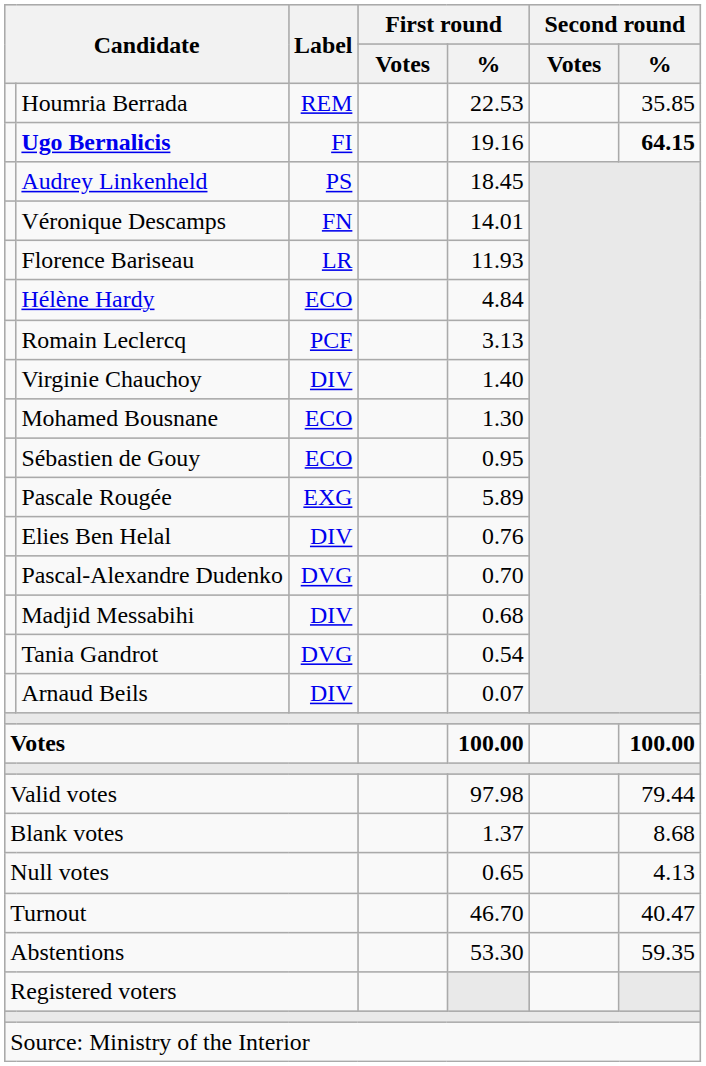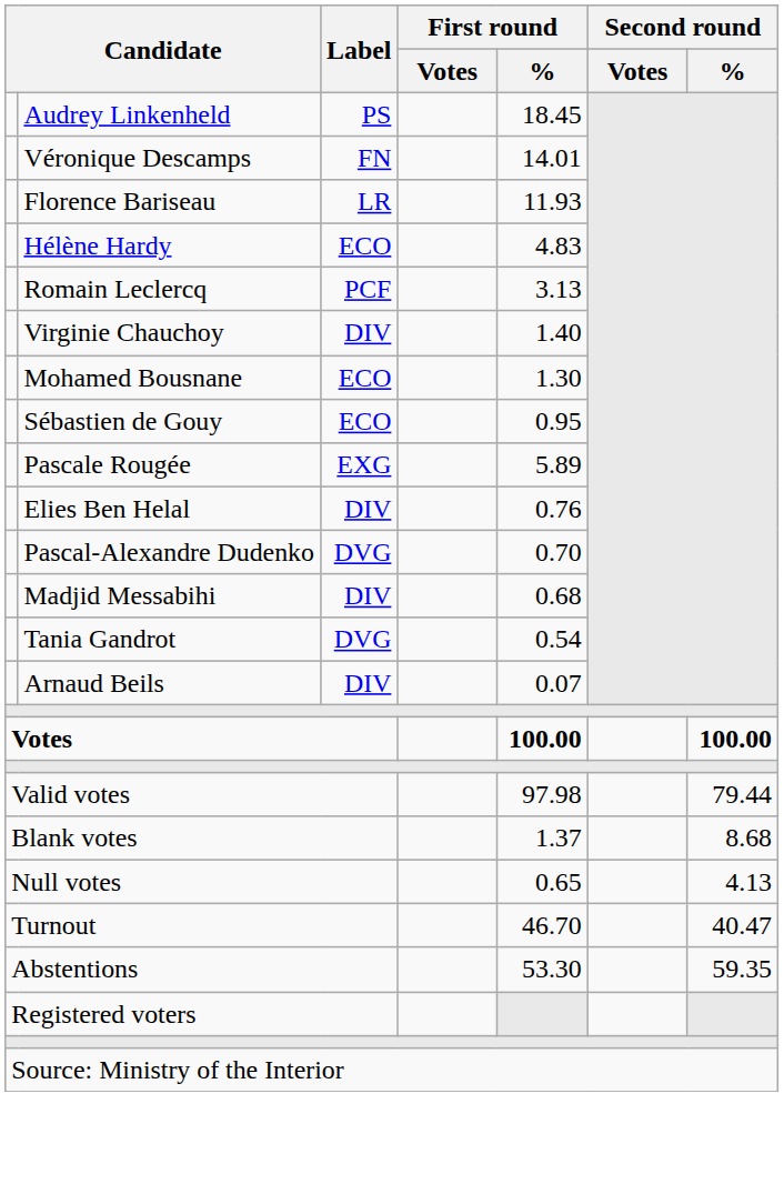- row: Houmria Berrada | REM | 22.53 | 35.85
- row: Ugo Bernalicis | FI | 19.16 | 64.15
Hélène Hardy | First round / %: 4.84 -> 4.83
